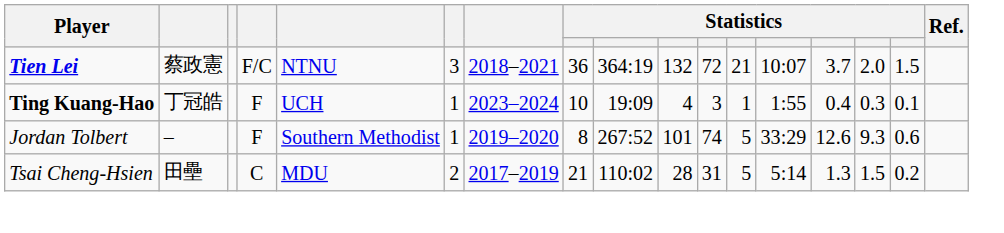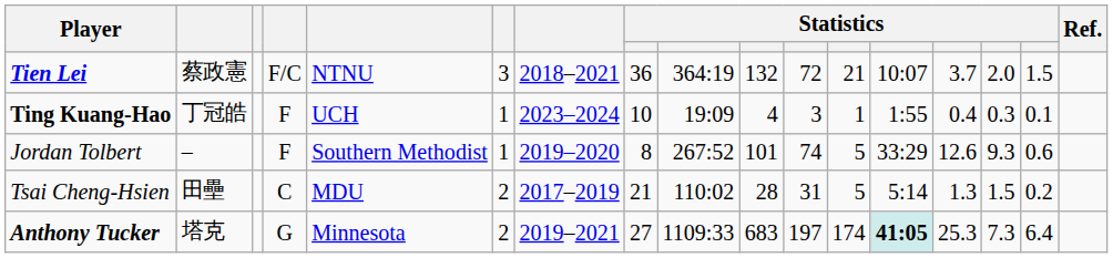+ row: Anthony Tucker | 塔克 | G | Minnesota | 2 | 2019–2021 | 27 | 1109:33 | 683 | 197 | 174 | 41:05 | 25.3 | 7.3 | 6.4
